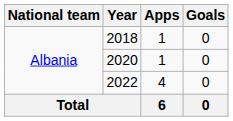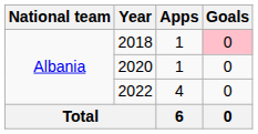2018 | Goals: no background -> pink background
